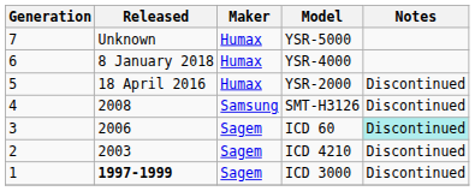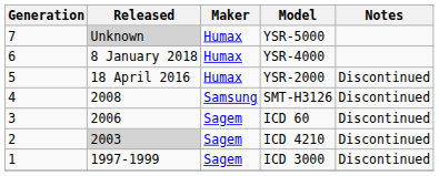YSR-5000 | Released: no background -> lightgrey background
ICD 60 | Notes: paleturquoise background -> no background
ICD 4210 | Released: no background -> lightgrey background
ICD 3000 | Released: bold -> normal
